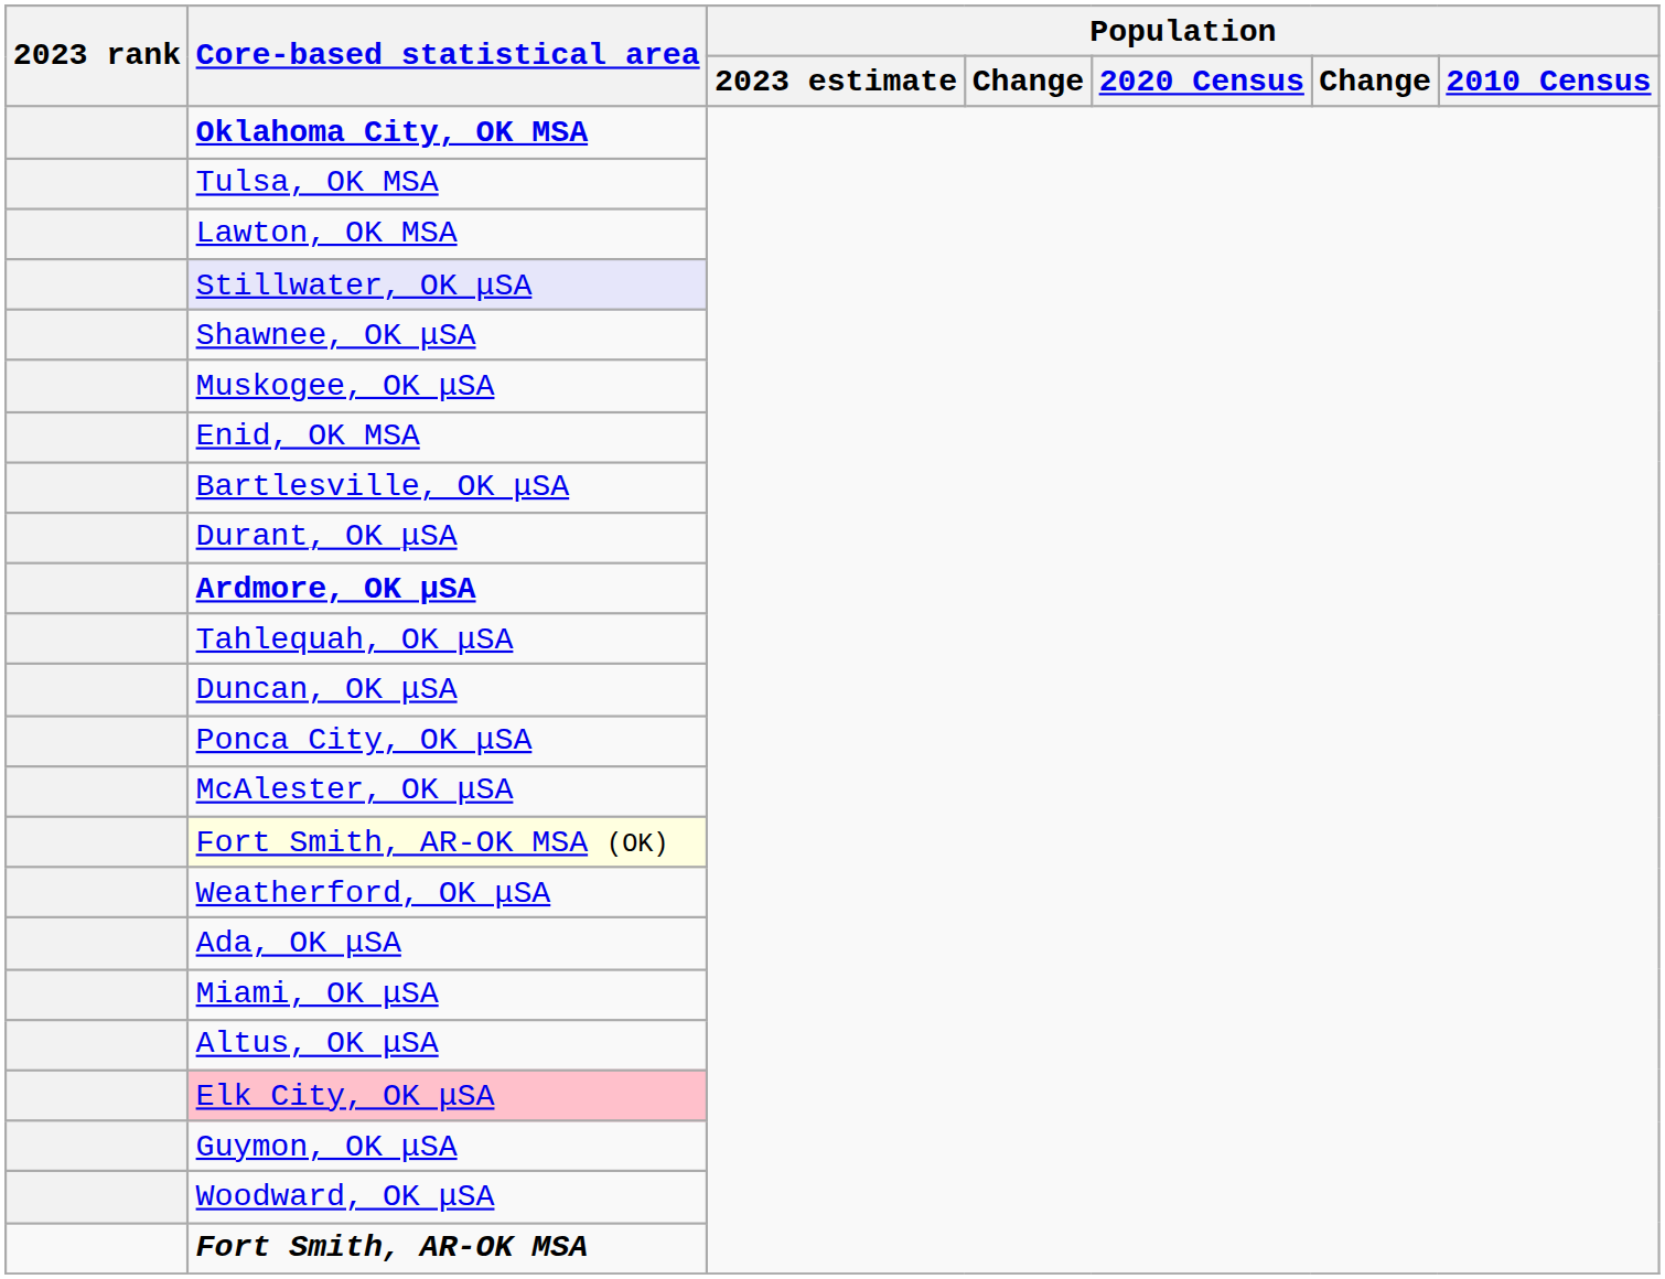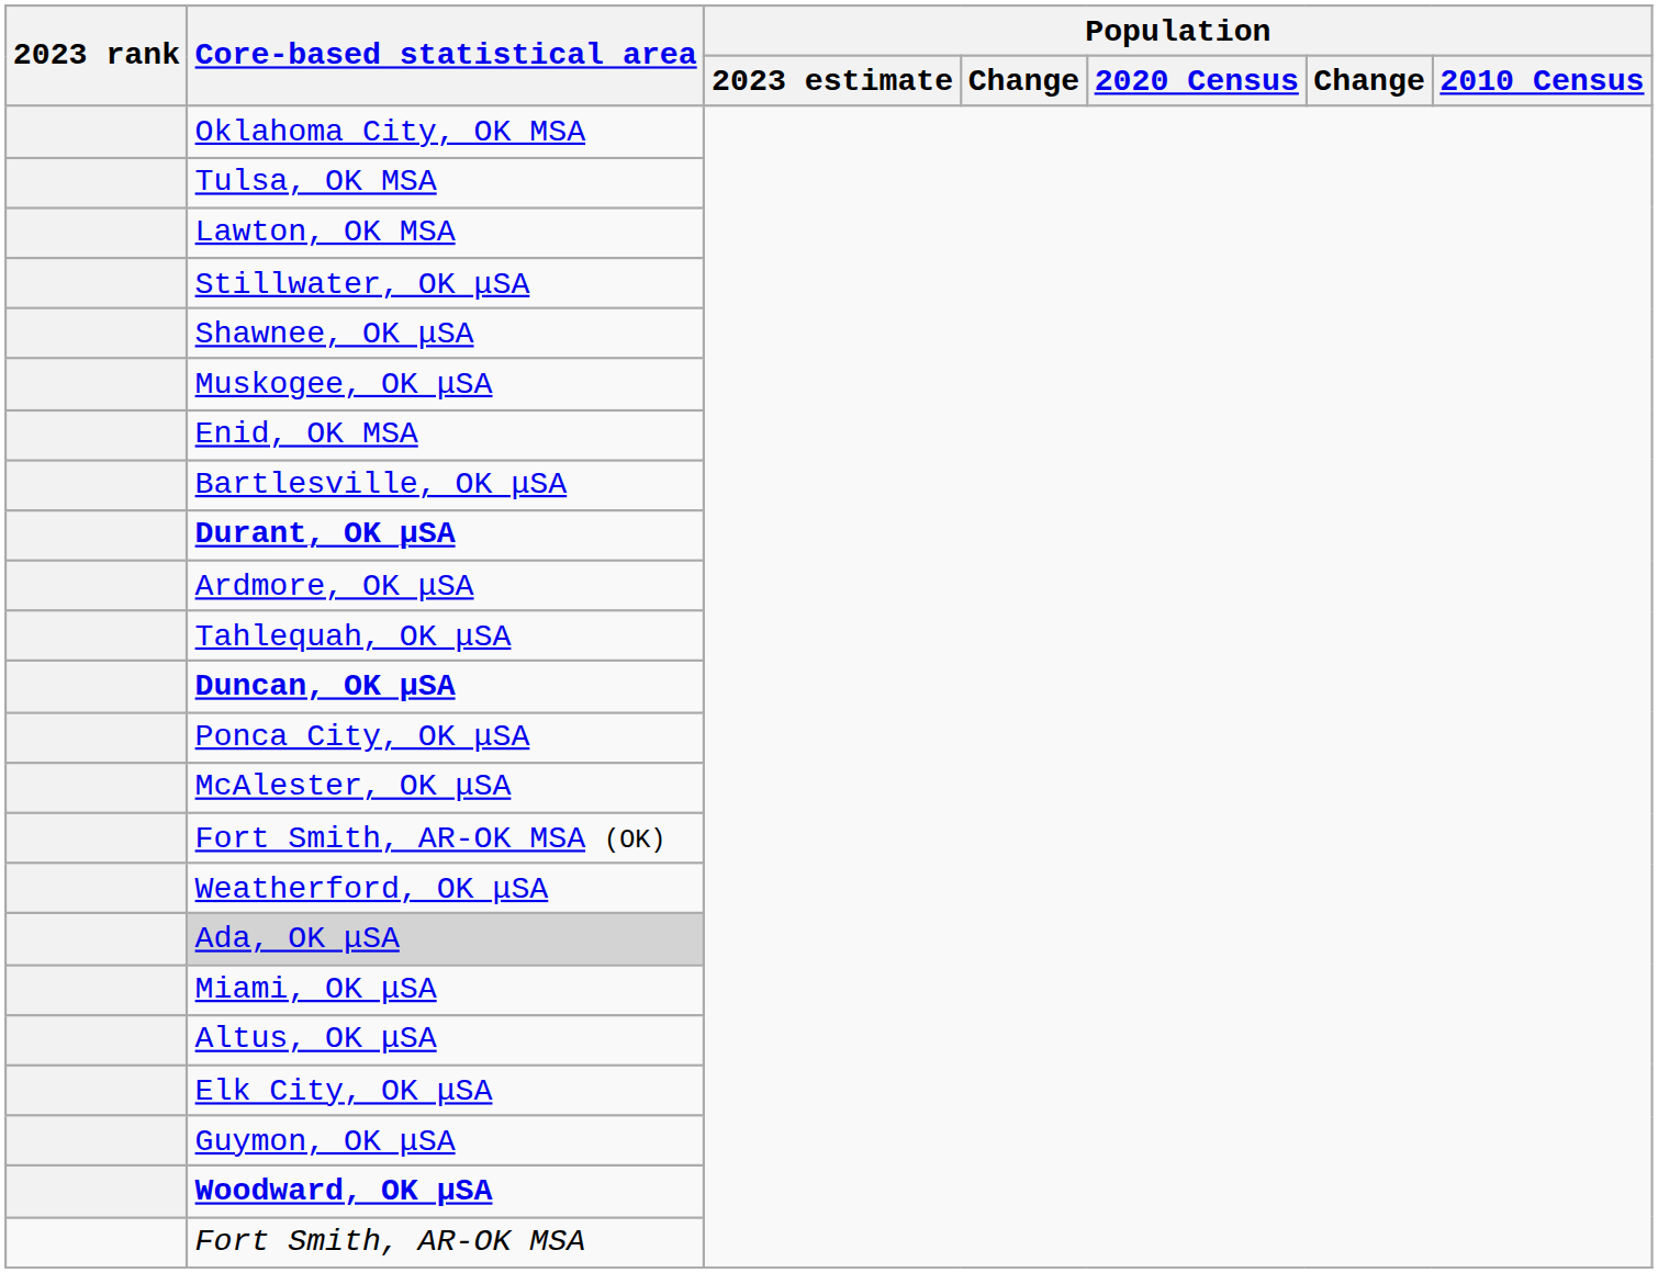Oklahoma City, OK MSA | Core-based statistical area: bold -> normal
Stillwater, OK μSA | Core-based statistical area: lavender background -> no background
Durant, OK μSA | Core-based statistical area: normal -> bold
Ardmore, OK μSA | Core-based statistical area: bold -> normal
Duncan, OK μSA | Core-based statistical area: normal -> bold
Fort Smith, AR-OK MSA (OK) | Core-based statistical area: lightyellow background -> no background
Ada, OK μSA | Core-based statistical area: no background -> lightgrey background
Elk City, OK μSA | Core-based statistical area: pink background -> no background
Woodward, OK μSA | Core-based statistical area: normal -> bold
Fort Smith, AR-OK MSA | Core-based statistical area: bold -> normal
